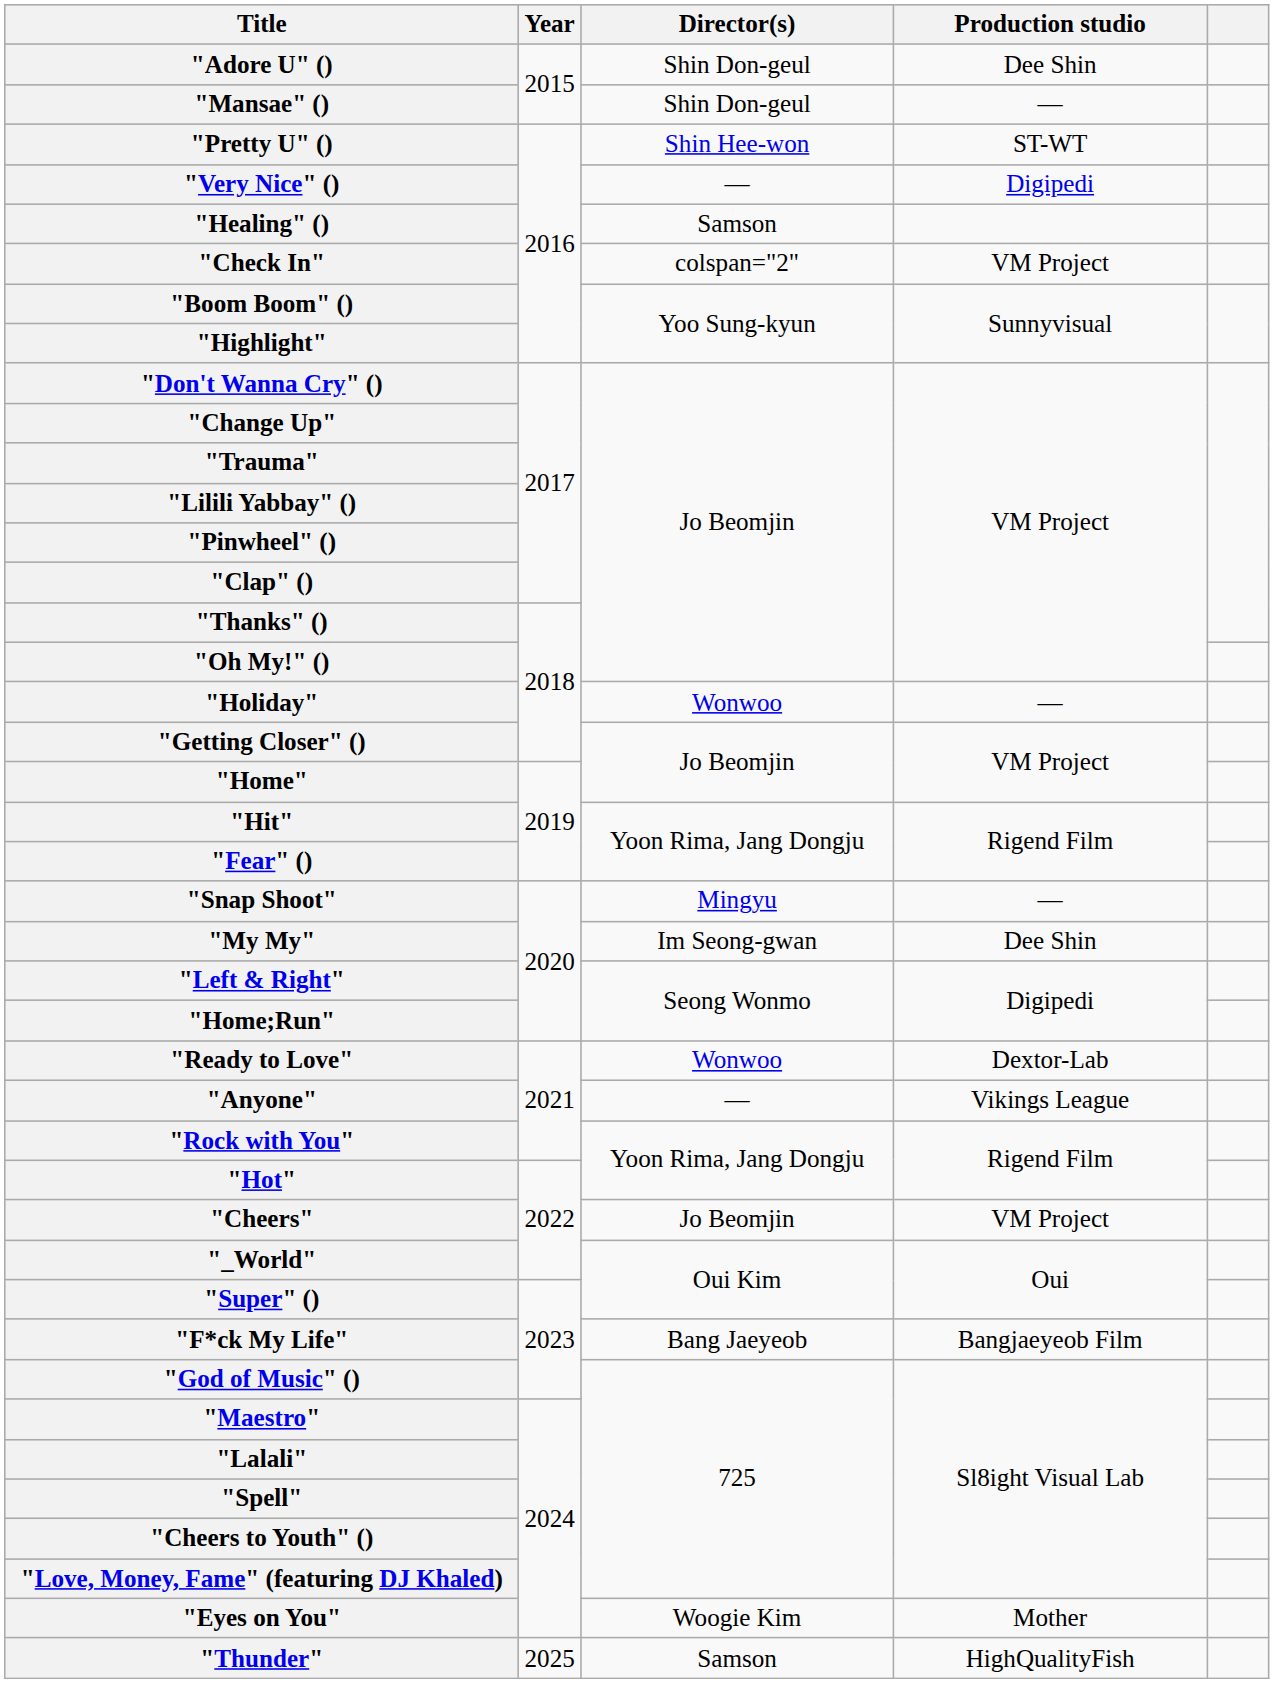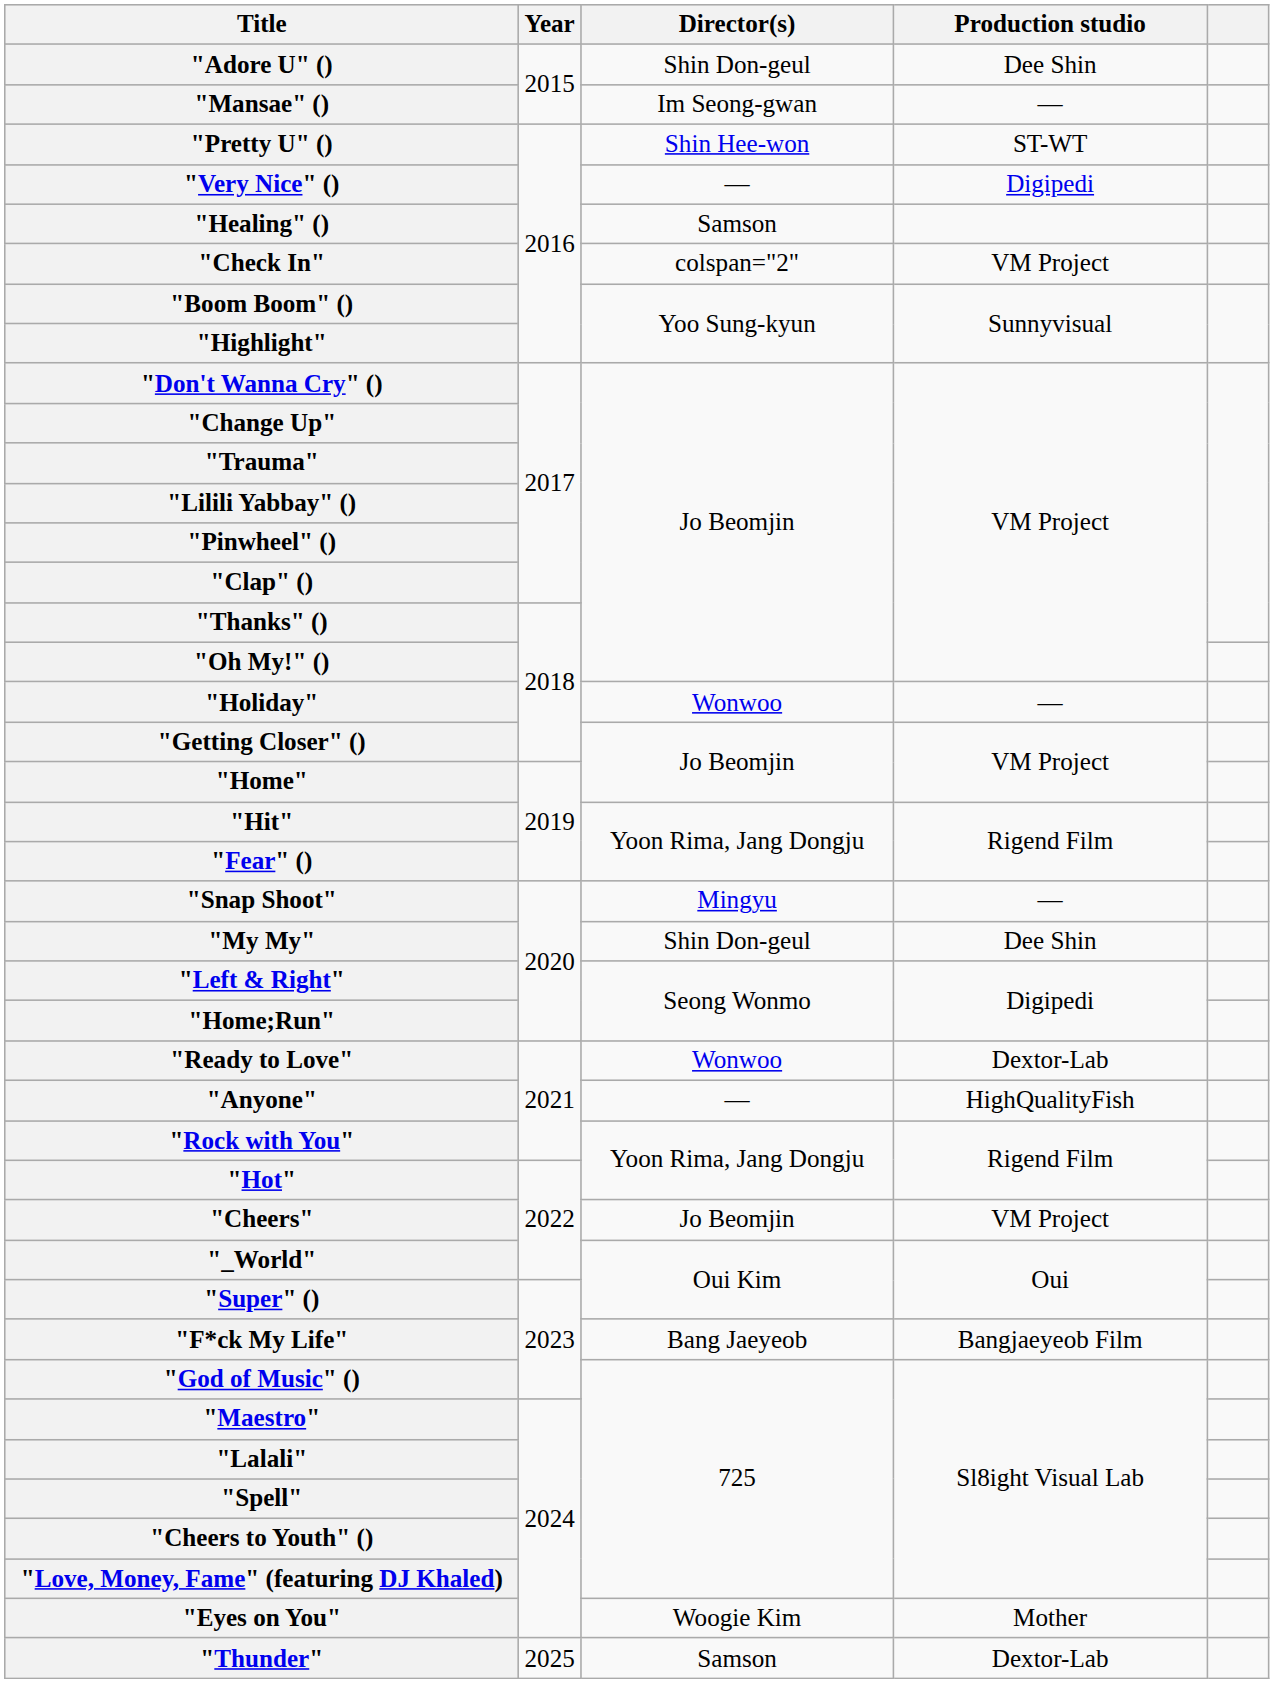"Mansae" () | Director(s): Shin Don-geul -> Im Seong-gwan
"My My" | Director(s): Im Seong-gwan -> Shin Don-geul
"Anyone" | Production studio: Vikings League -> HighQualityFish
"Thunder" | Production studio: HighQualityFish -> Dextor-Lab
